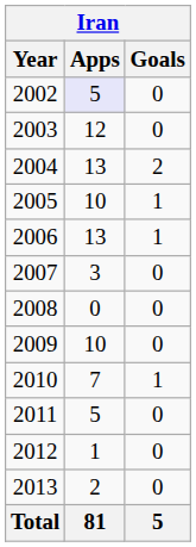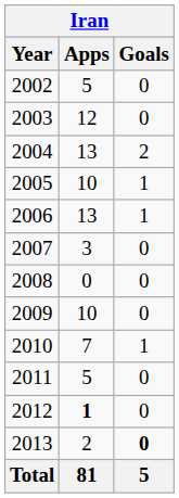2002 | Apps: lavender background -> no background
2012 | Apps: normal -> bold
2013 | Goals: normal -> bold
